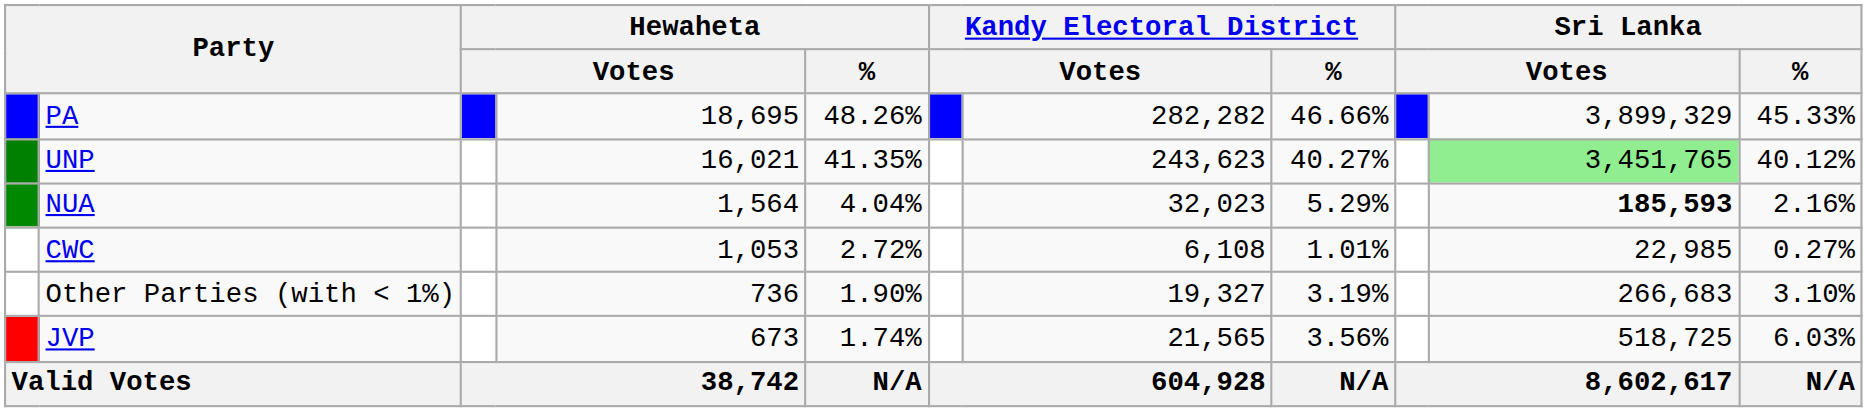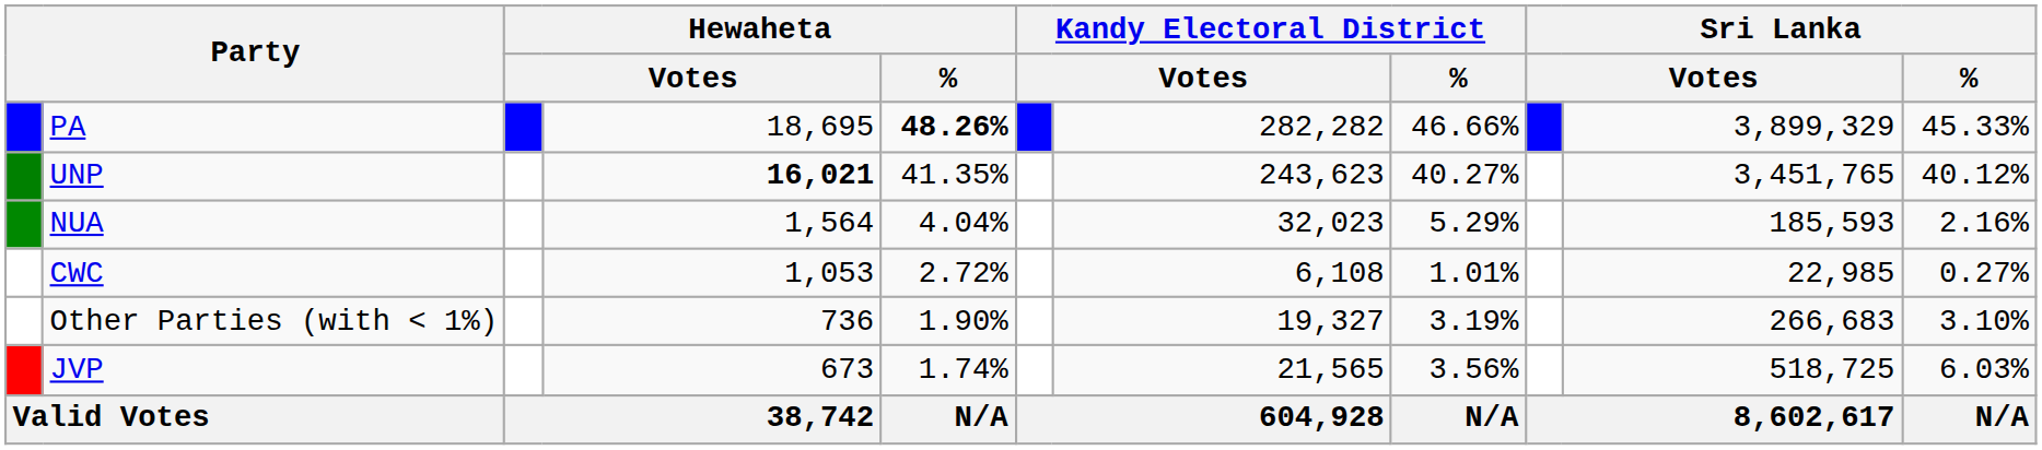PA | Hewaheta / %: normal -> bold
UNP | column 4: normal -> bold
UNP | column 10: lightgreen background -> no background
NUA | column 10: bold -> normal
